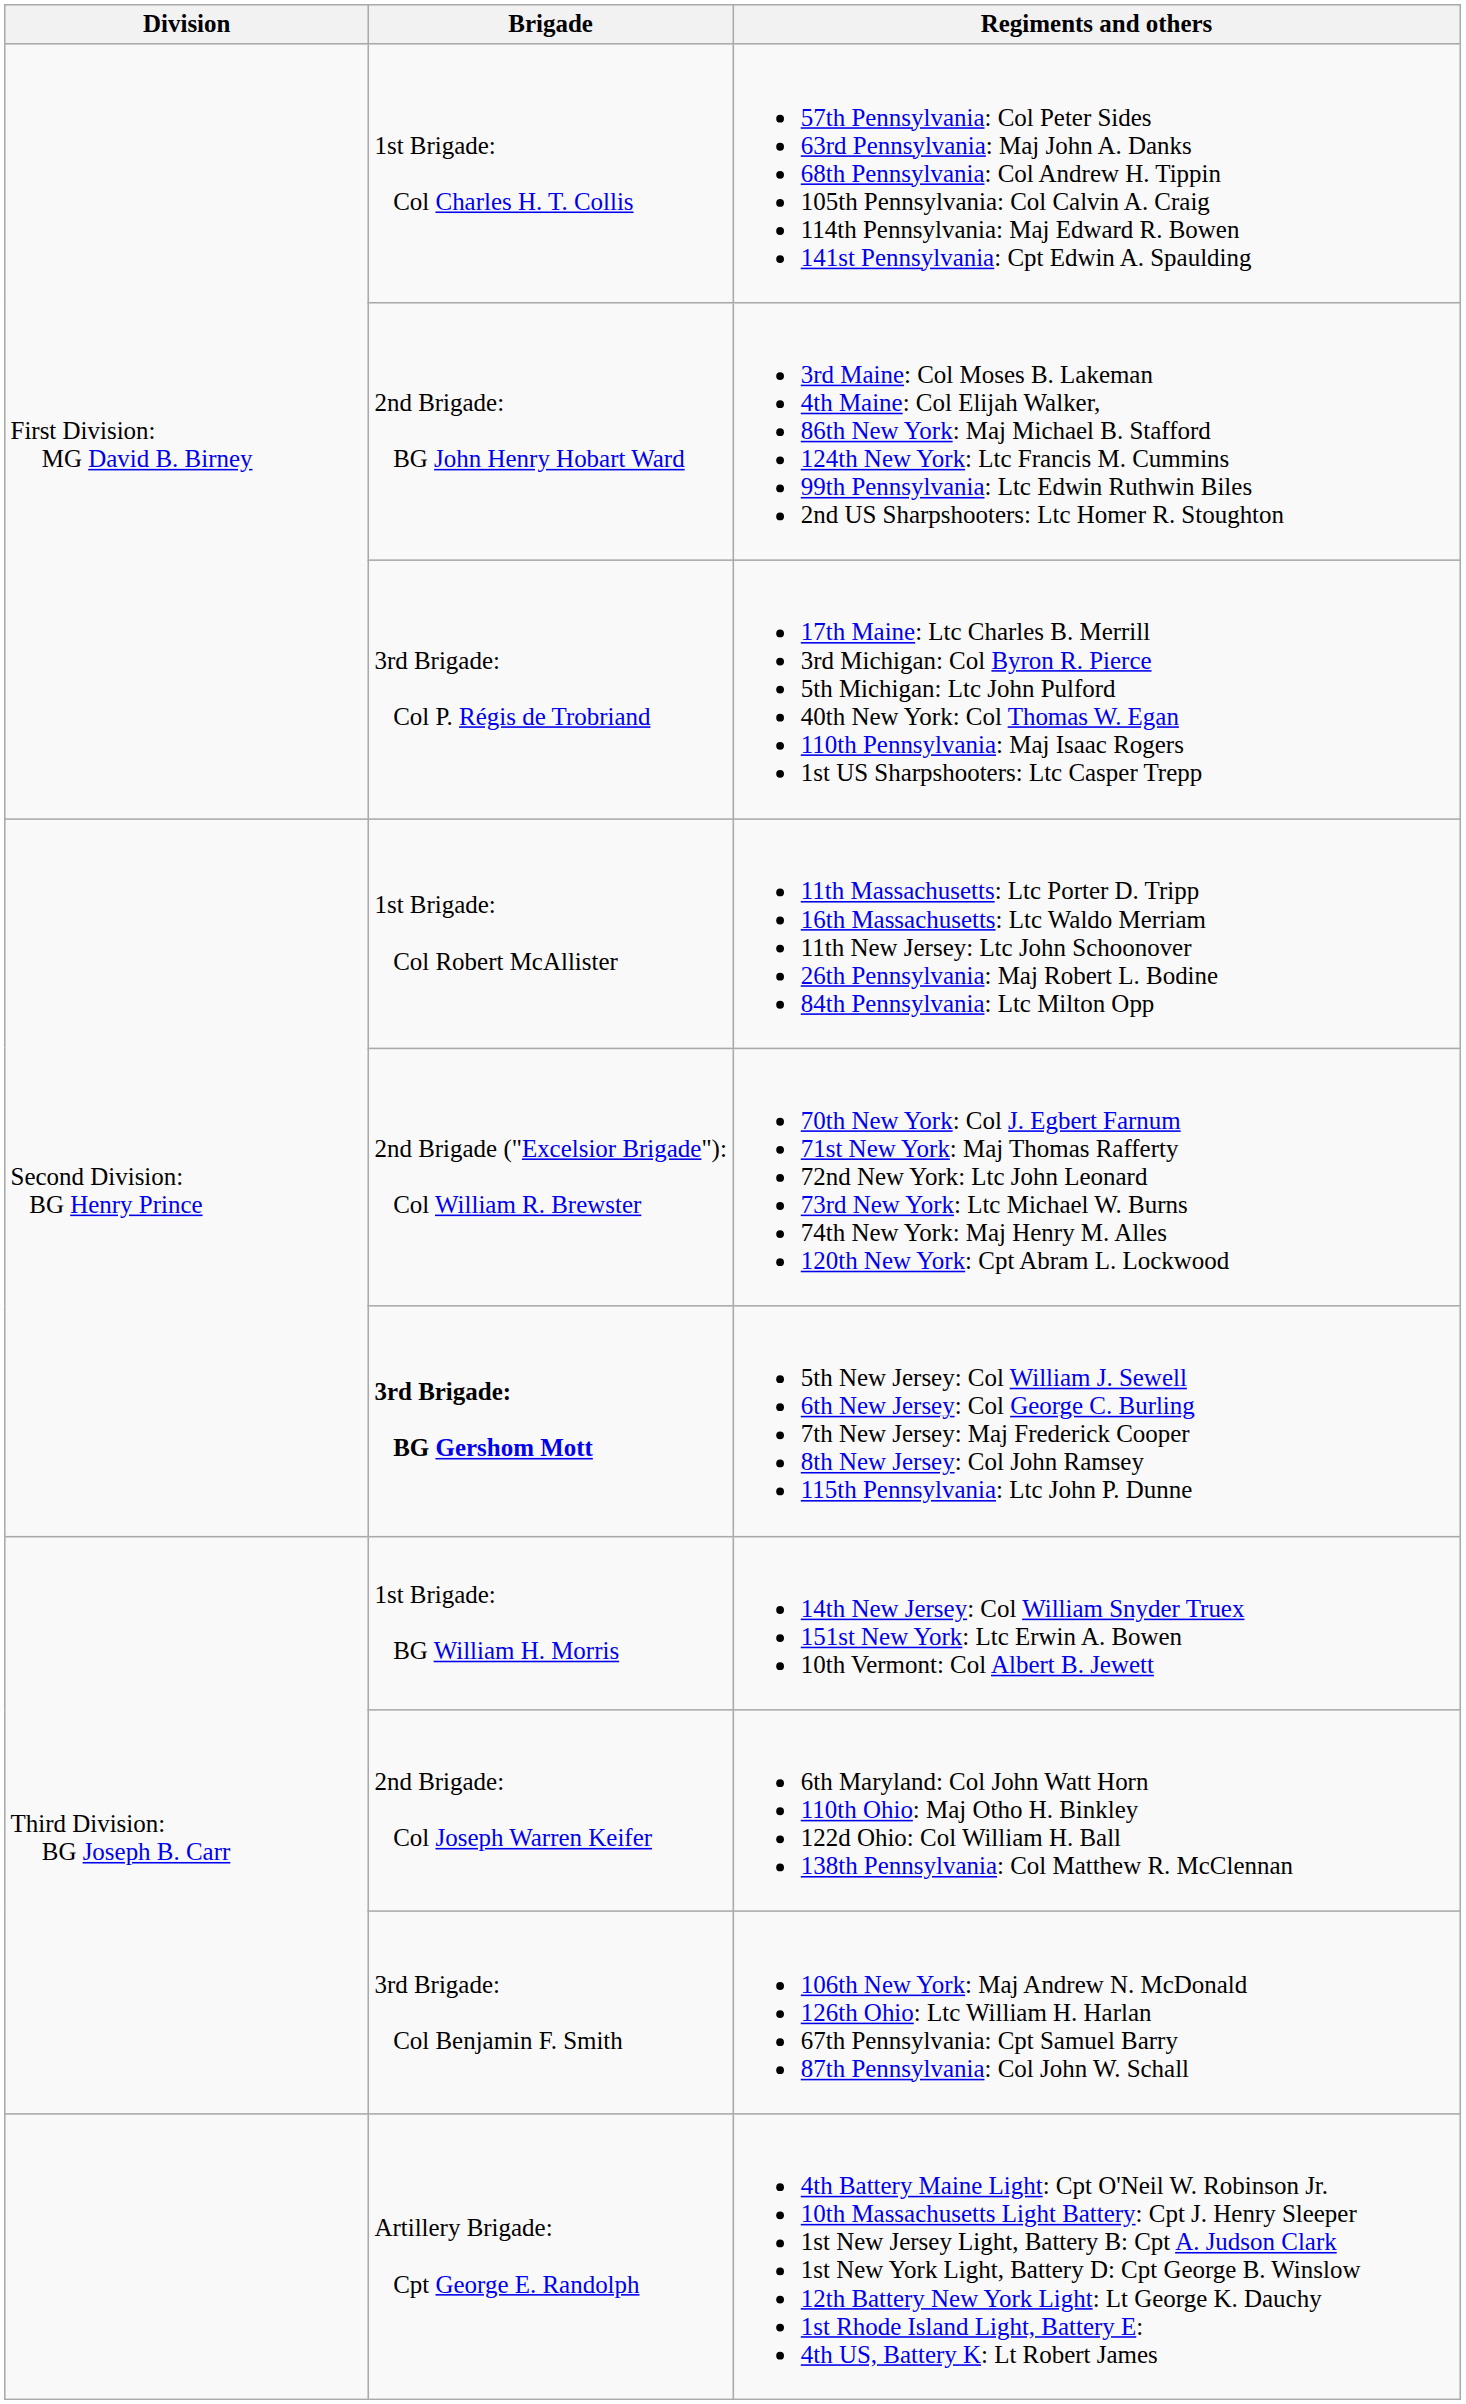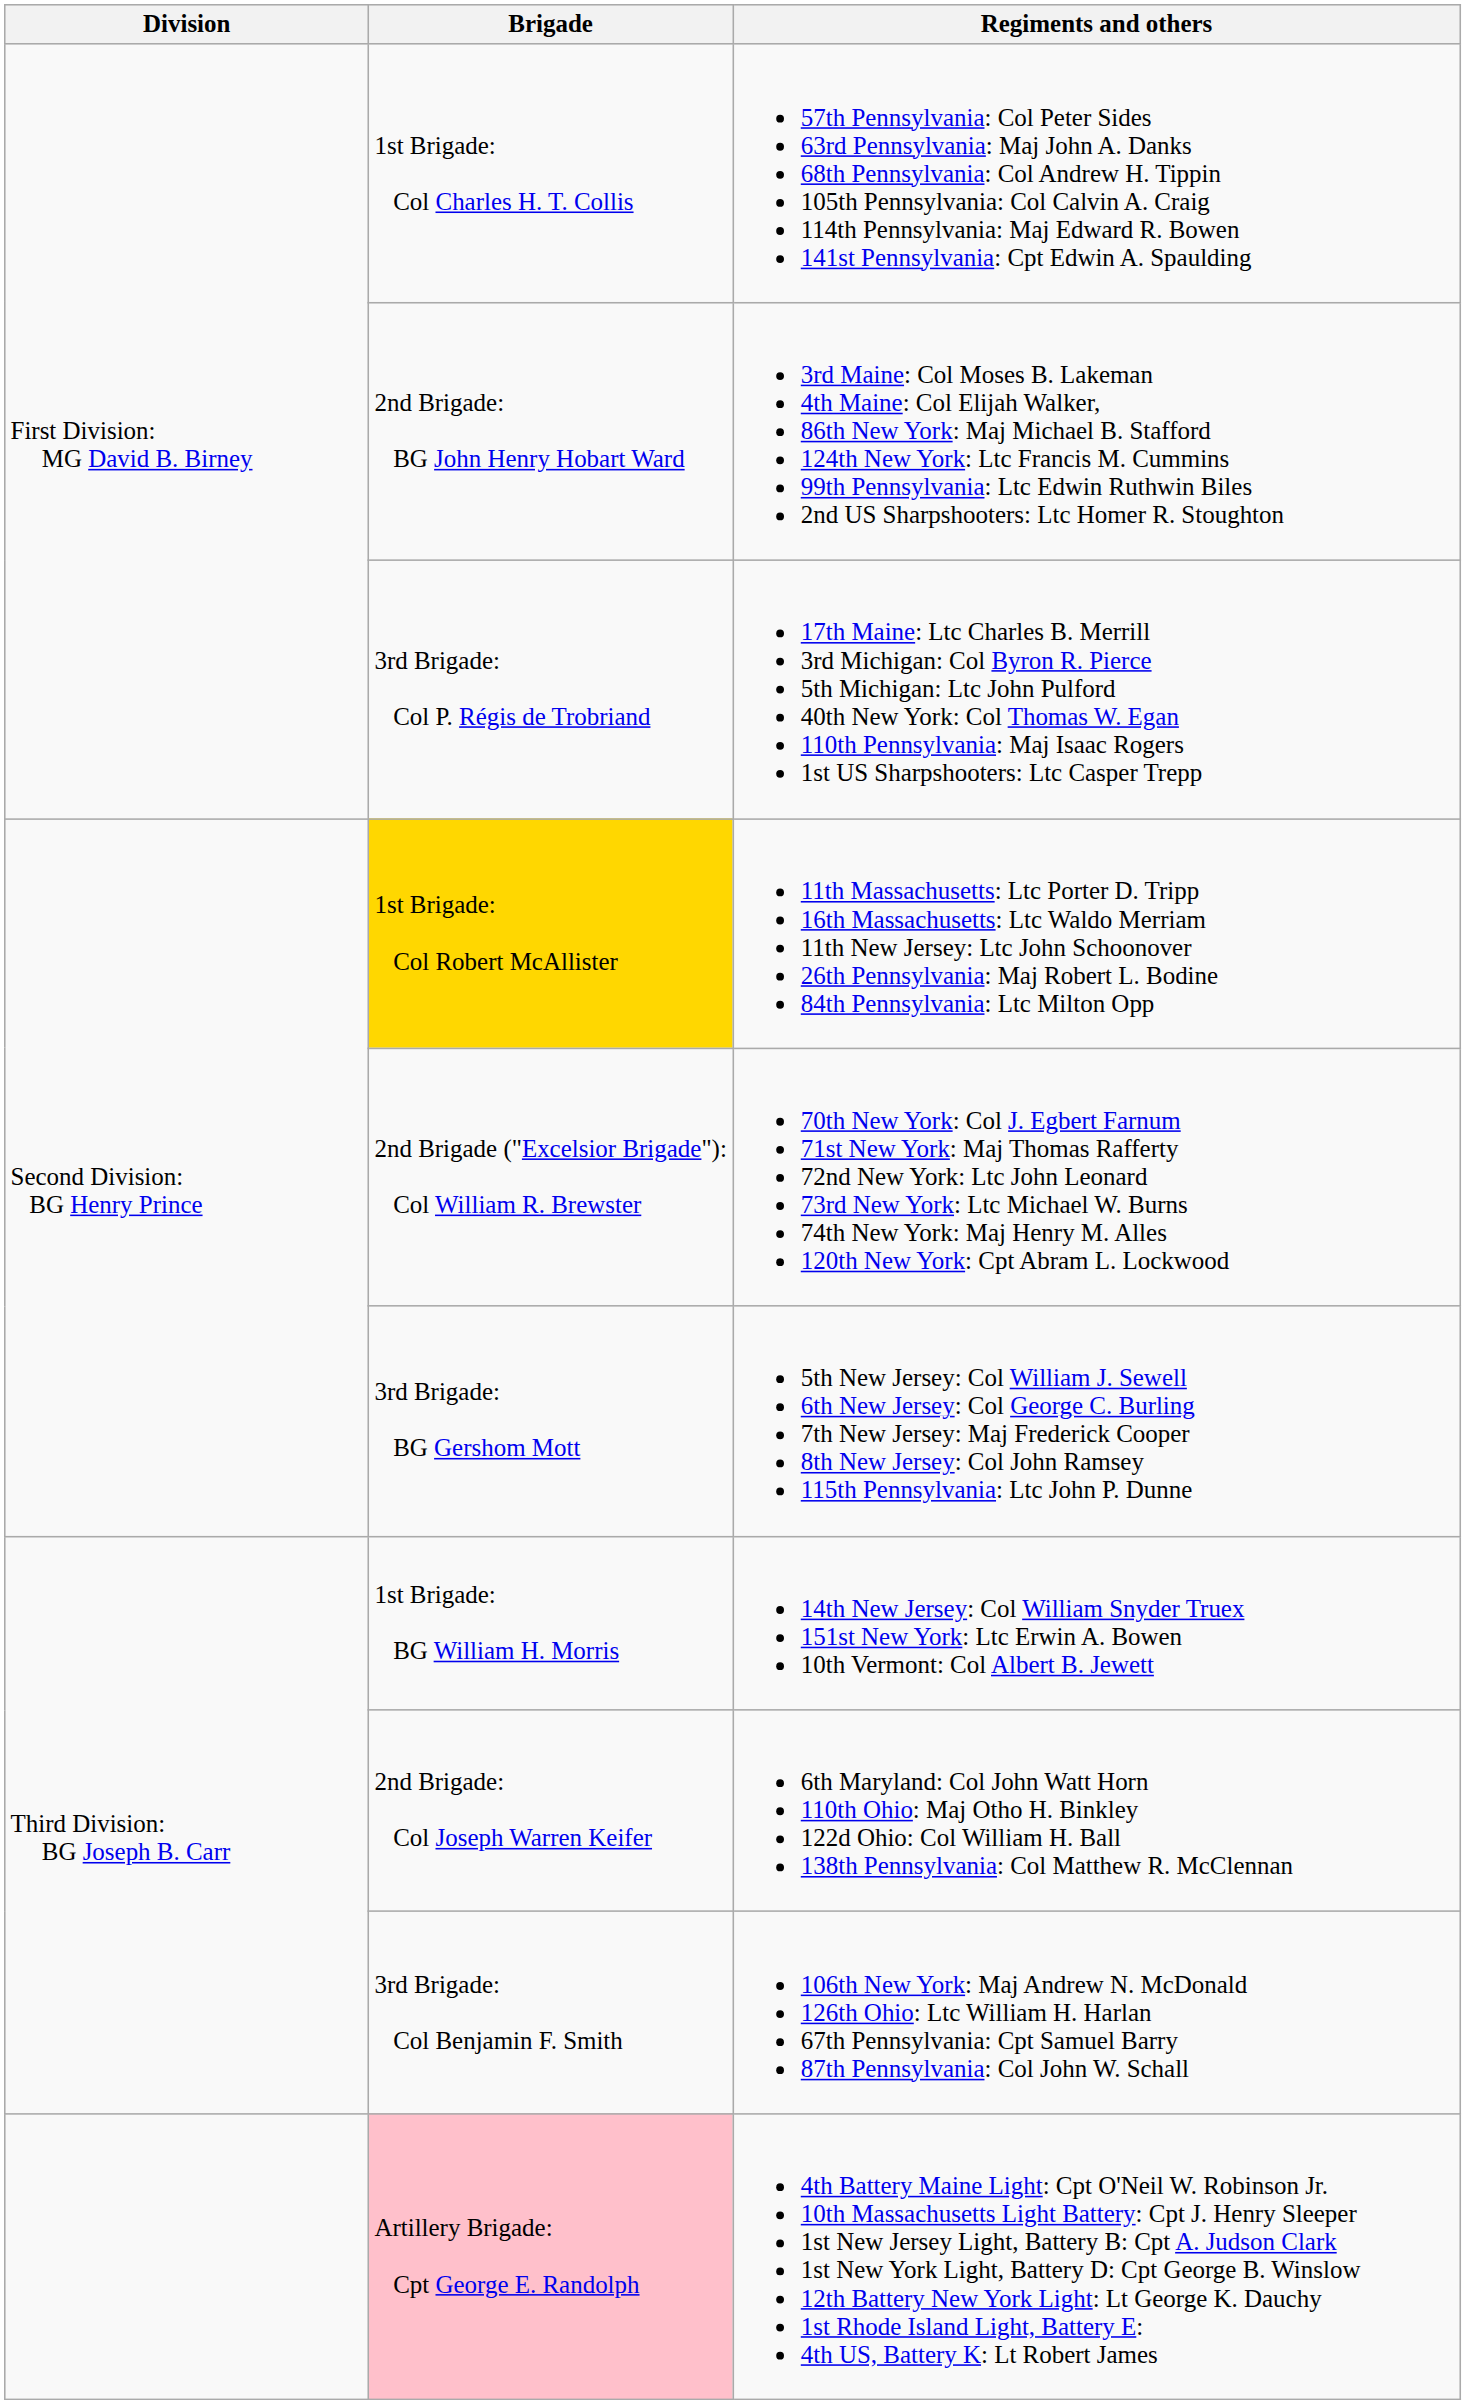1st Brigade: Col Robert McAllister | Brigade: no background -> gold background
3rd Brigade: BG Gershom Mott | Brigade: bold -> normal
Artillery Brigade: Cpt George E. Randolph | Brigade: no background -> pink background
